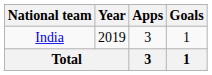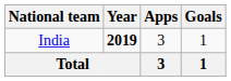India | Year: normal -> bold
